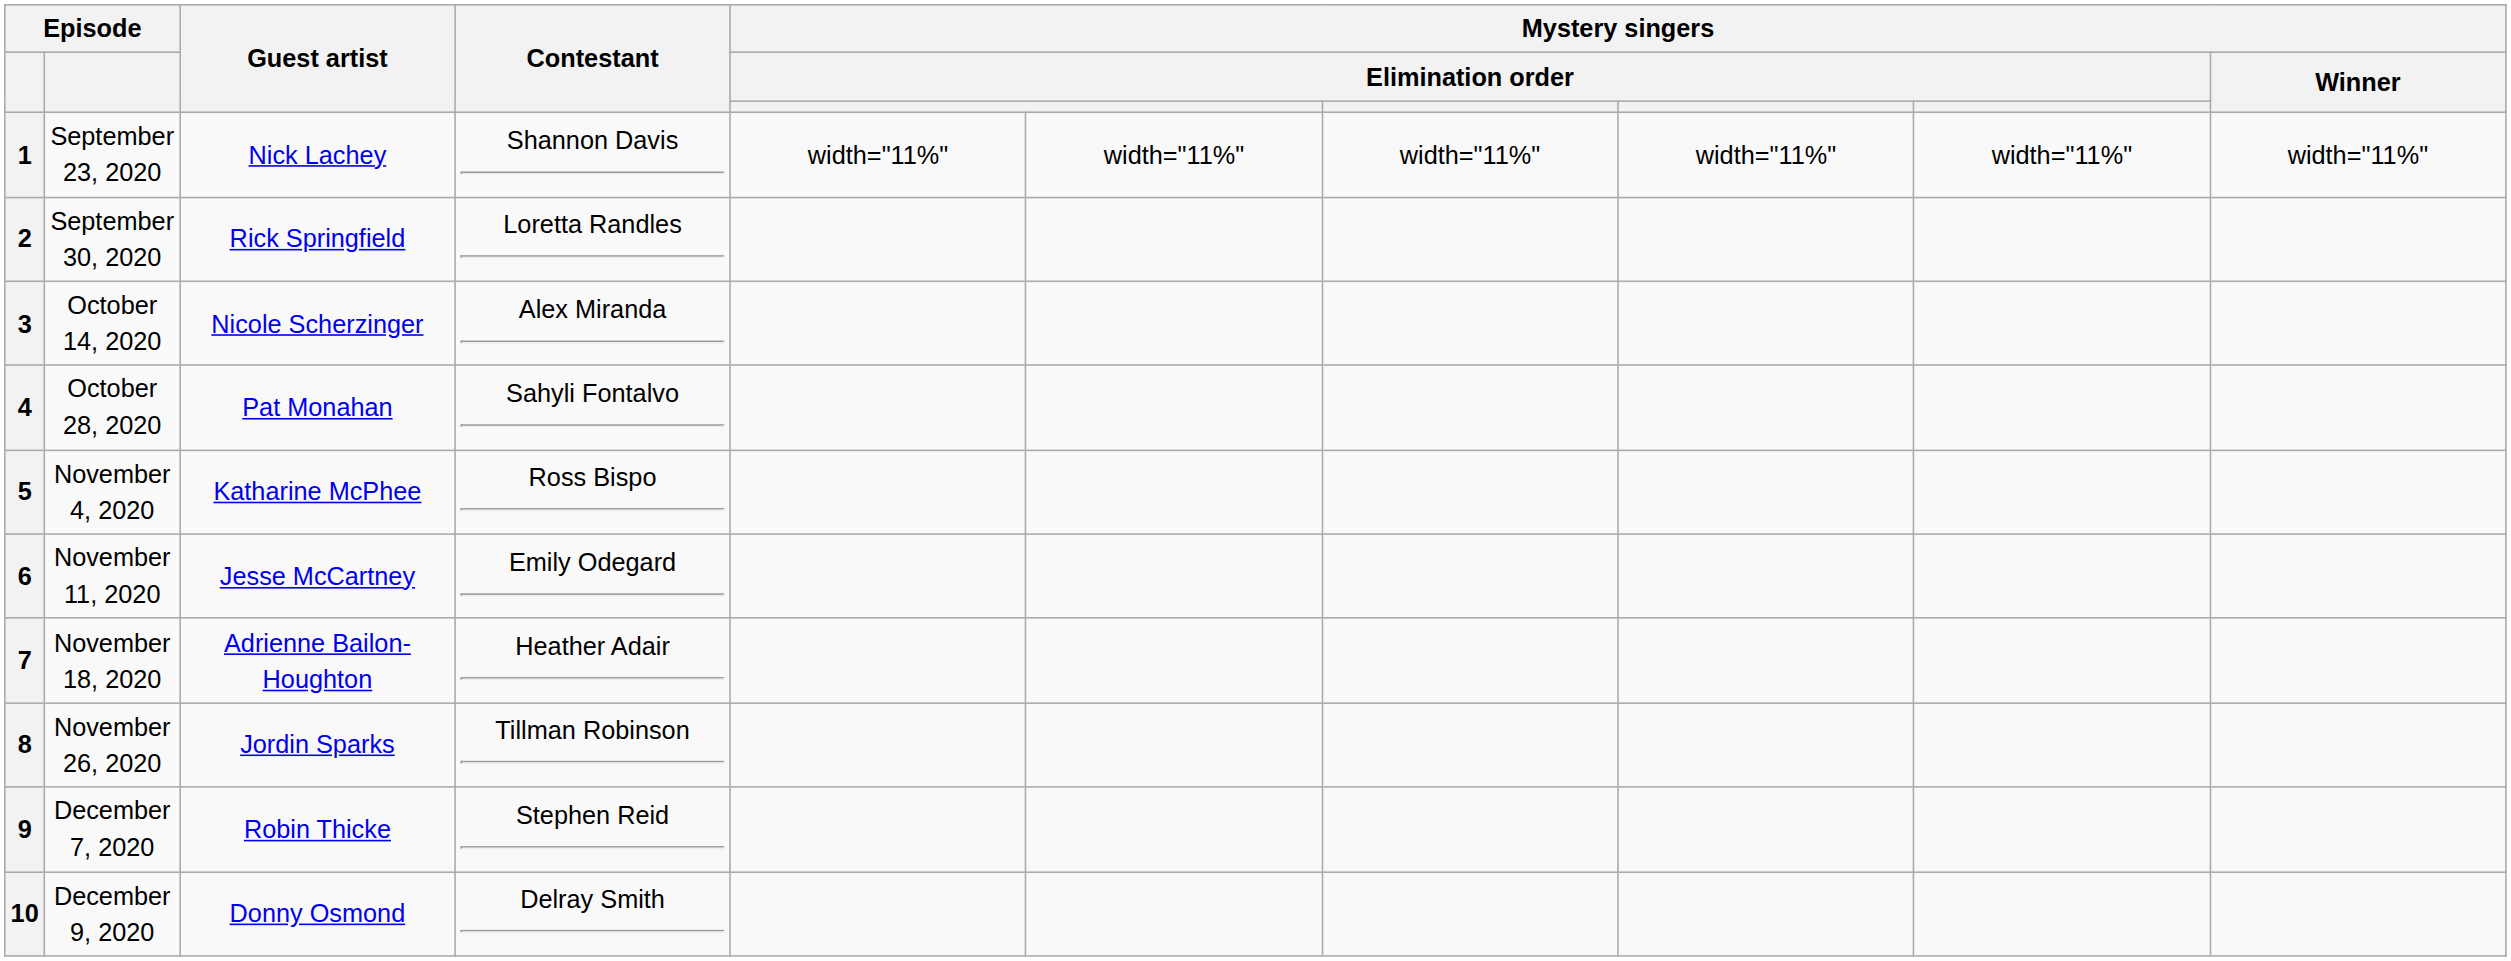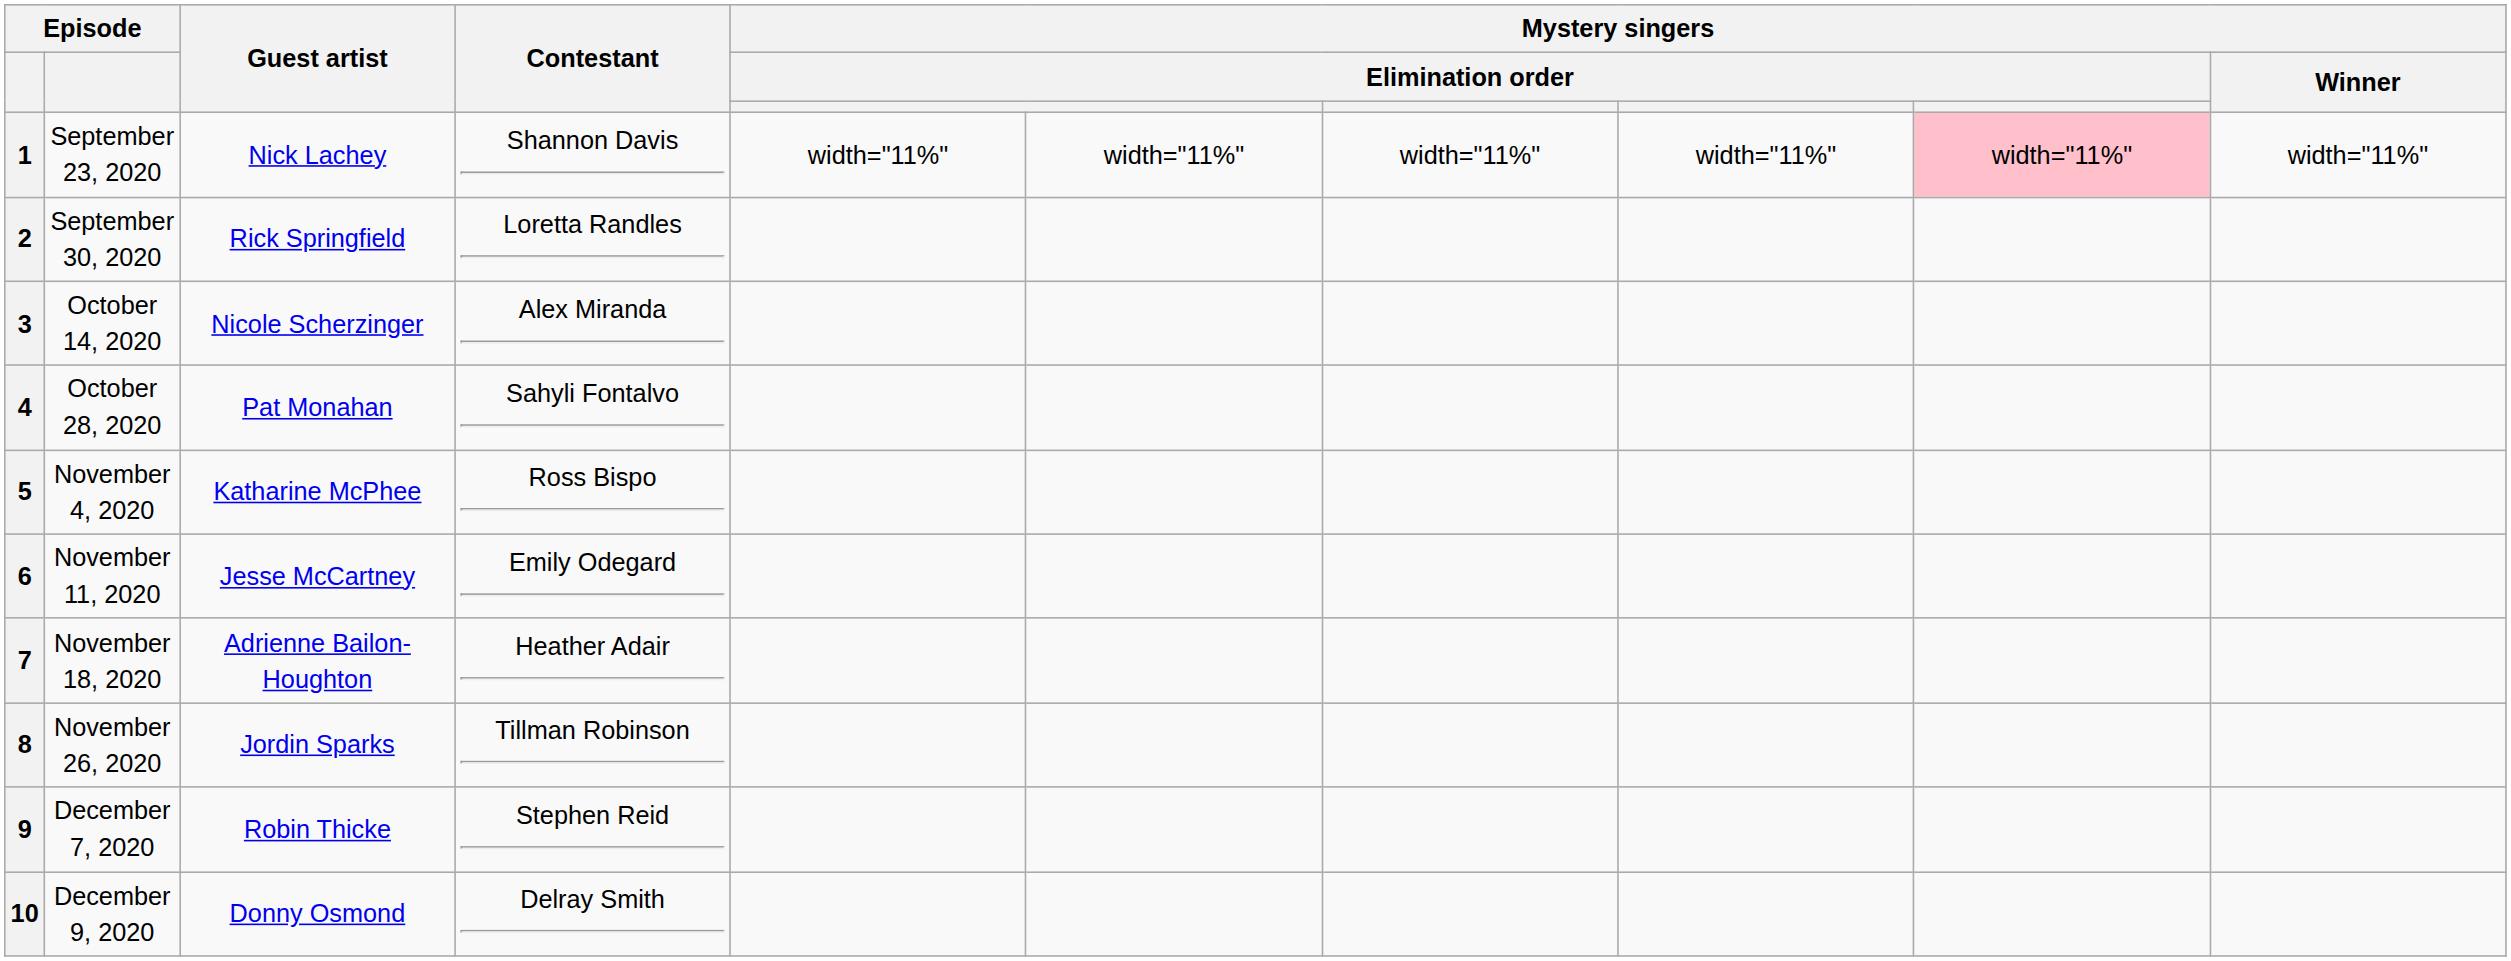1 | column 9: no background -> pink background
